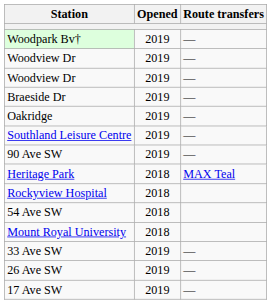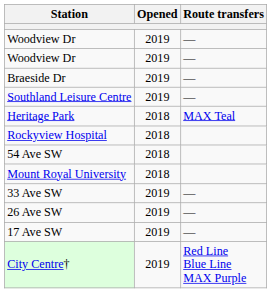- row: Woodpark Bv† | 2019 | —
- row: Oakridge | 2019 | —
- row: 90 Ave SW | 2019 | —
+ row: City Centre† | 2019 | Red Line Blue Line MAX Purple
